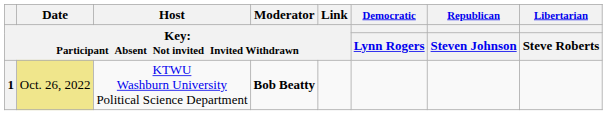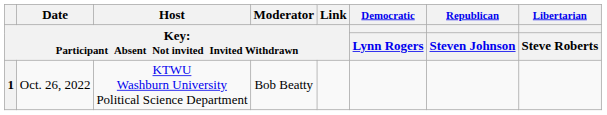1 | column 2: khaki background -> no background
1 | column 4: bold -> normal
